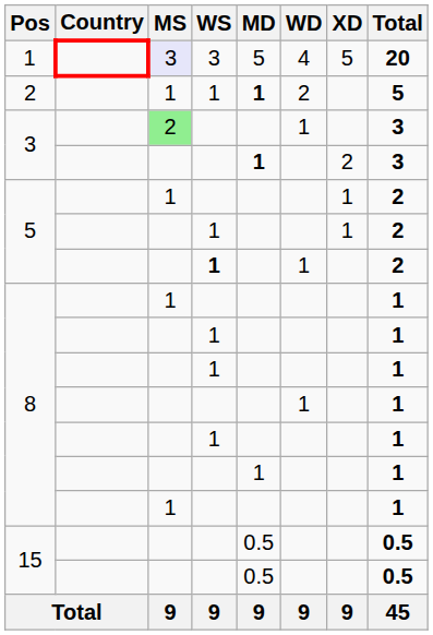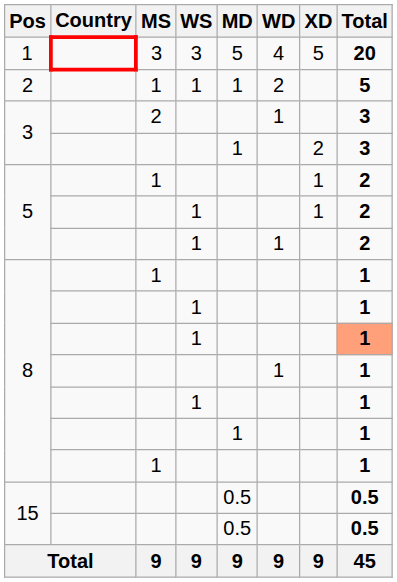row 2 | MS: lavender background -> no background
row 3 | MD: bold -> normal
row 4 | MS: lightgreen background -> no background
row 5 | MD: bold -> normal
row 8 | WS: bold -> normal
row 11 | Total: no background -> lightsalmon background
